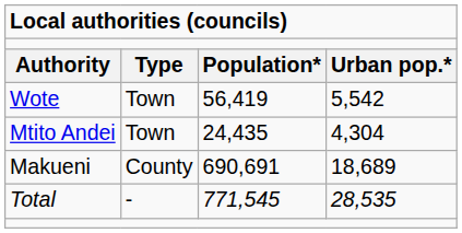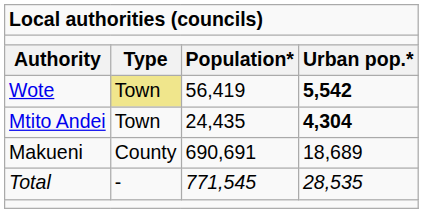Wote | column 2: no background -> khaki background
Wote | column 4: normal -> bold
Mtito Andei | column 4: normal -> bold
